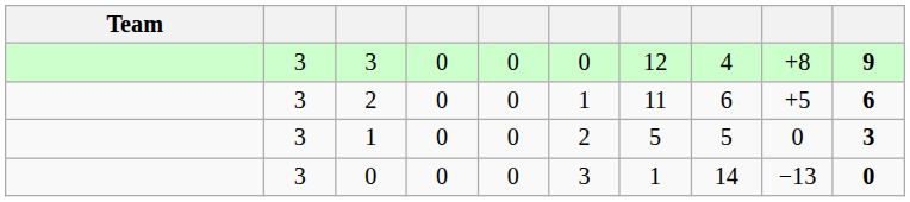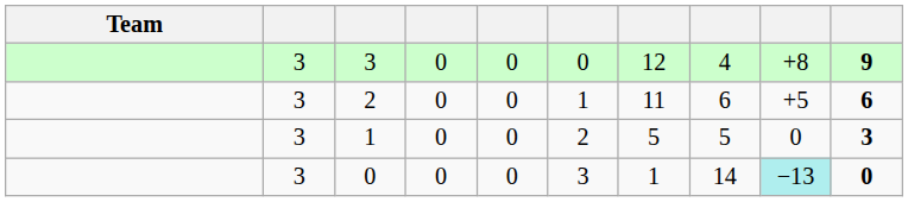row 5 | column 9: no background -> paleturquoise background
